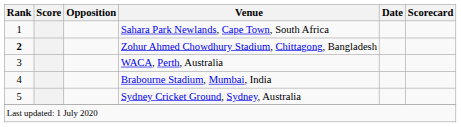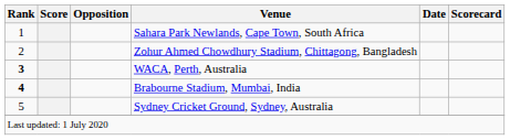Zohur Ahmed Chowdhury Stadium, Chittagong, Bangladesh | Rank: bold -> normal
WACA, Perth, Australia | Rank: normal -> bold
Brabourne Stadium, Mumbai, India | Rank: normal -> bold
